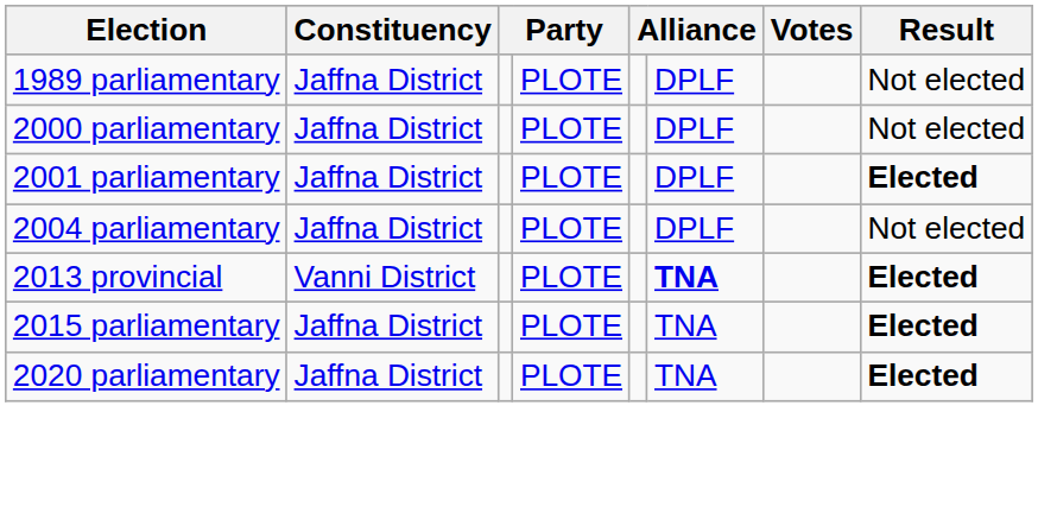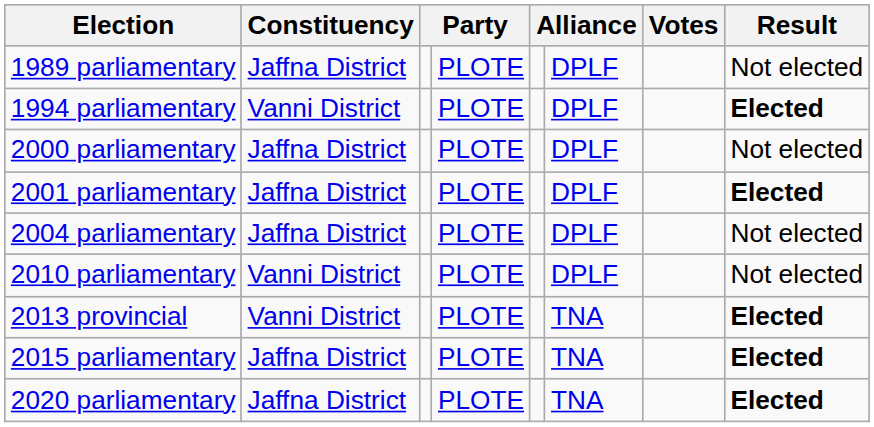+ row: 1994 parliamentary | Vanni District | PLOTE | DPLF | Elected
+ row: 2010 parliamentary | Vanni District | PLOTE | DPLF | Not elected
2013 provincial | column 6: bold -> normal
